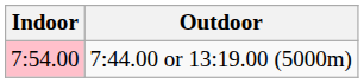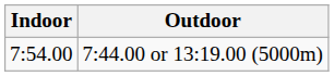7:44.00 or 13:19.00 (5000m) | Indoor: pink background -> no background
